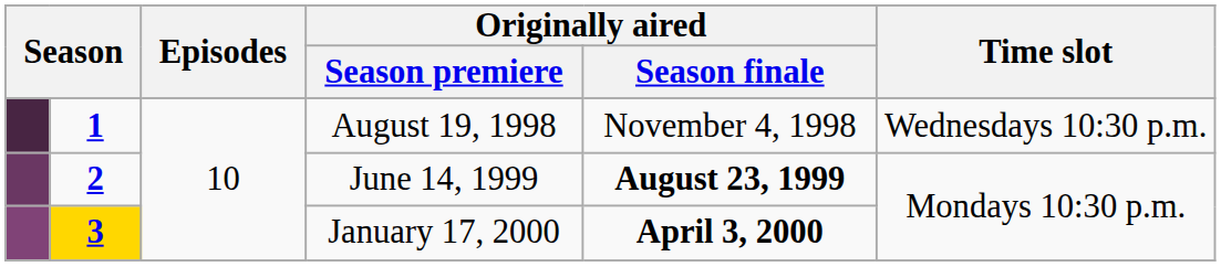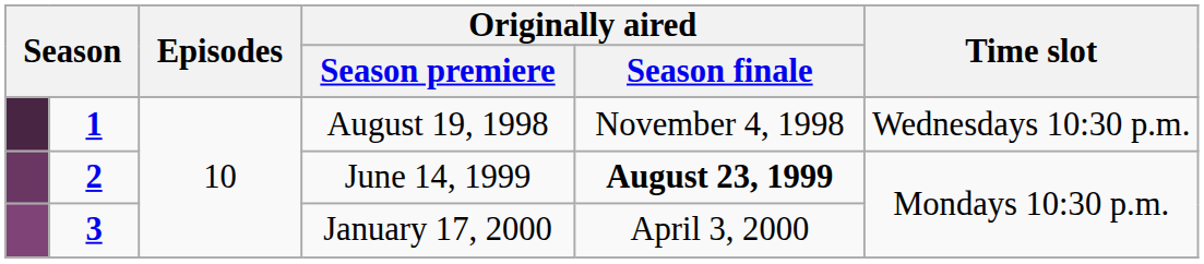January 17, 2000 | column 2: gold background -> no background
January 17, 2000 | Originally aired / Season finale: bold -> normal
